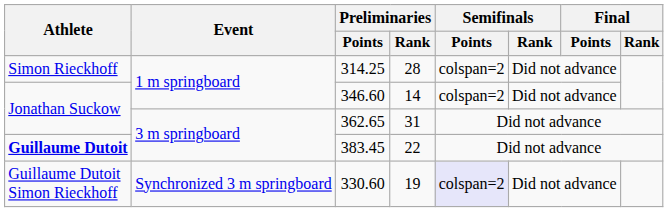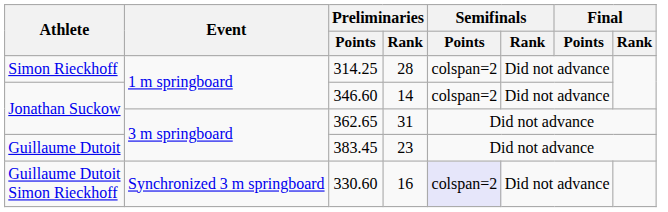383.45 | Athlete: bold -> normal
383.45 | Preliminaries / Rank: 22 -> 23
330.60 | Preliminaries / Rank: 19 -> 16
